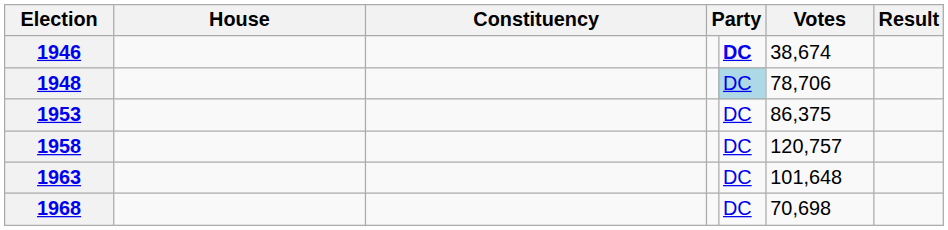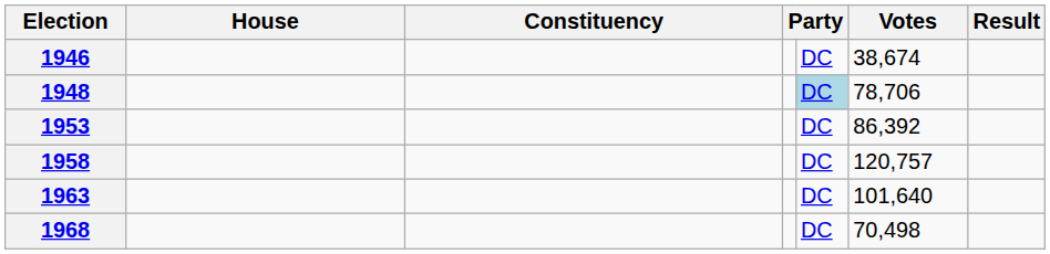1946 | column 5: bold -> normal
1953 | Votes: 86,375 -> 86,392
1963 | Votes: 101,648 -> 101,640
1968 | Votes: 70,698 -> 70,498
